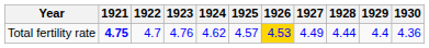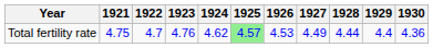row 2 | 1921: bold -> normal
row 2 | 1925: no background -> lightgreen background
row 2 | 1926: gold background -> no background
